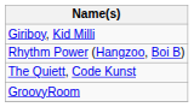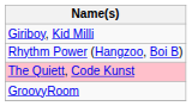row 4 | column 1: no background -> pink background
